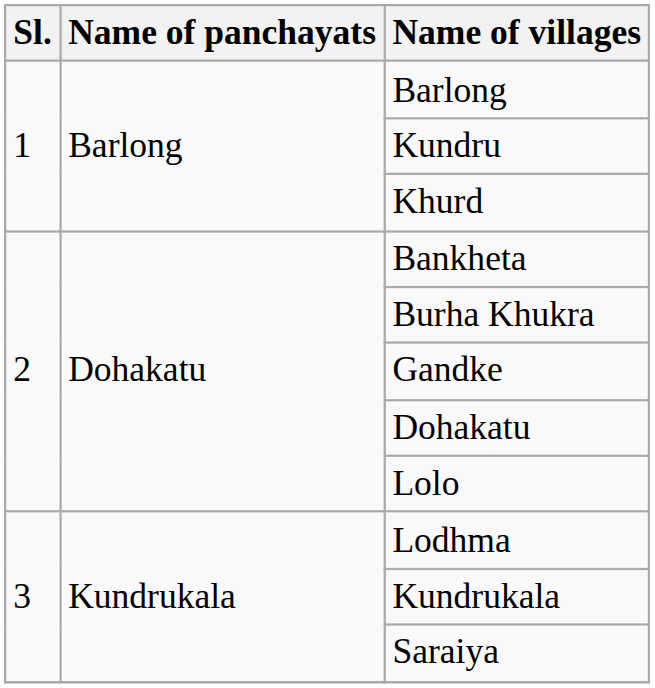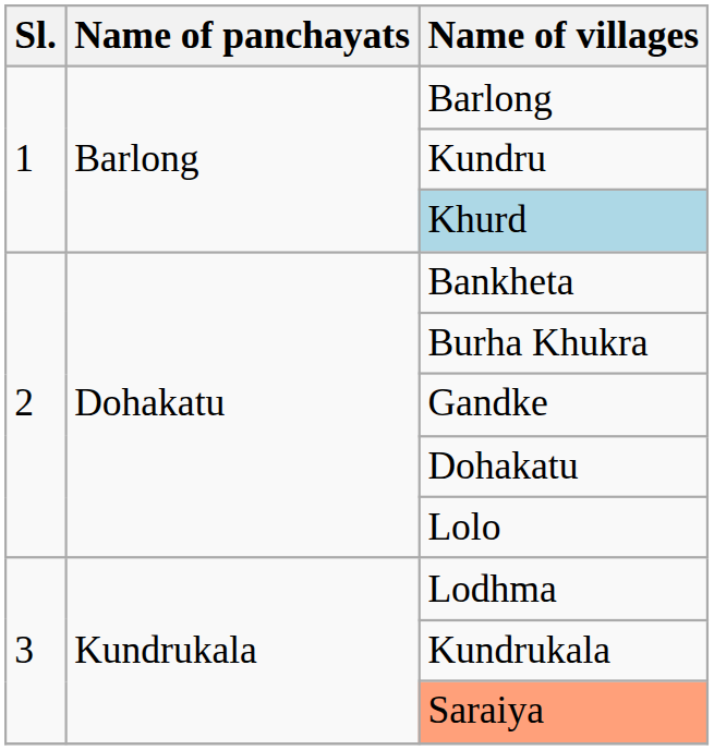Khurd | Name of villages: no background -> lightblue background
Saraiya | Name of villages: no background -> lightsalmon background
